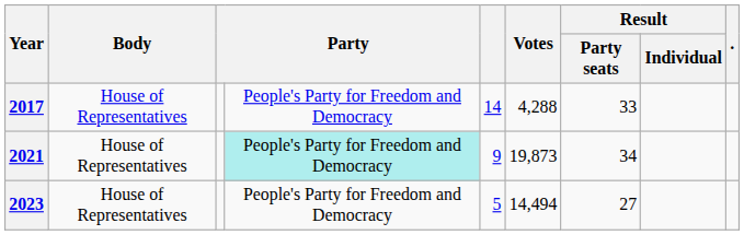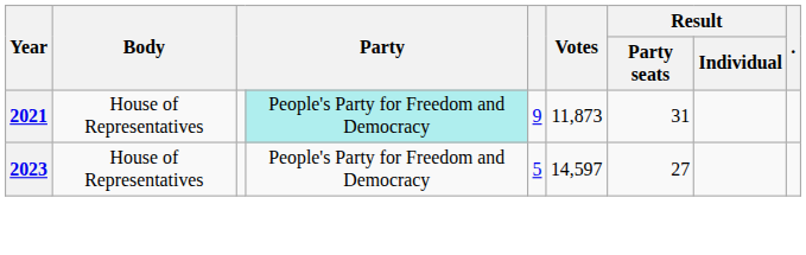- row: 2017 | House of Representatives | People's Party for Freedom and Democracy | 14 | 4,288 | 33
2021 | Votes: 19,873 -> 11,873
2021 | Result / Party seats: 34 -> 31
2023 | Votes: 14,494 -> 14,597
